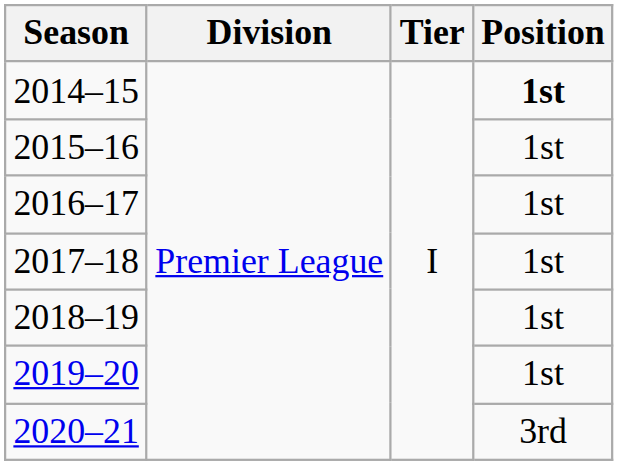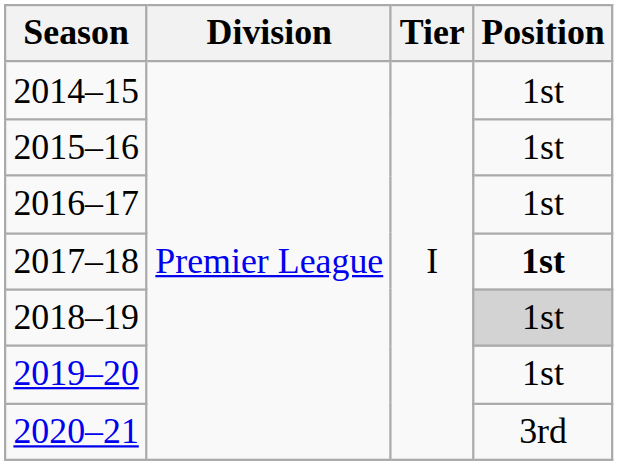2014–15 | Position: bold -> normal
2017–18 | Position: normal -> bold
2018–19 | Position: no background -> lightgrey background
